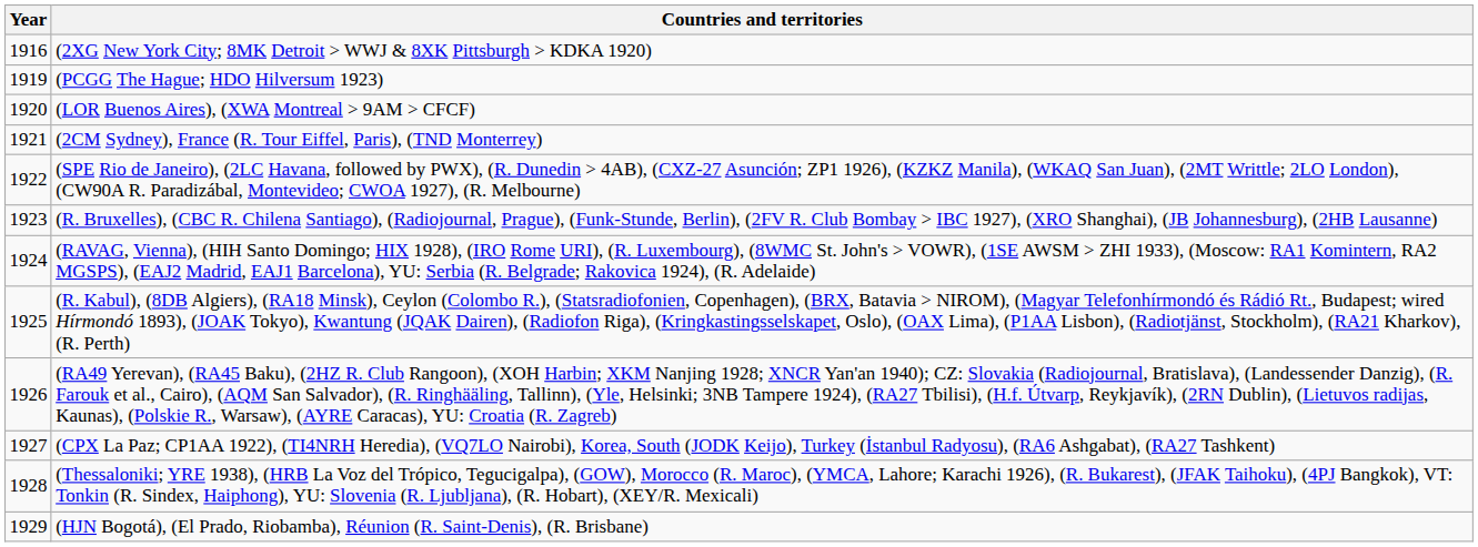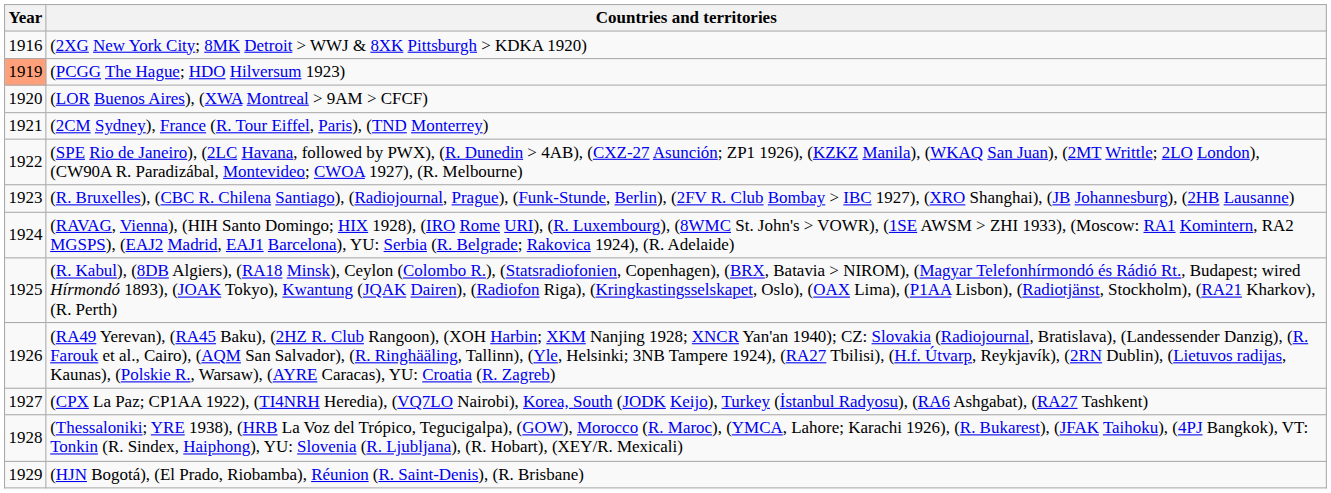(PCGG The Hague; HDO Hilversum 1923) | Year: no background -> lightsalmon background
